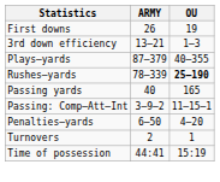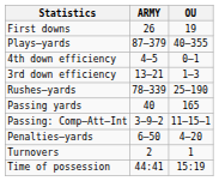rows swapped: 3rd down efficiency <-> Plays–yards
+ row: 4th down efficiency | 4–5 | 0–1
Rushes–yards | OU: bold -> normal
